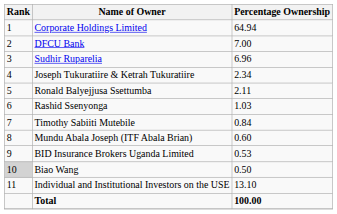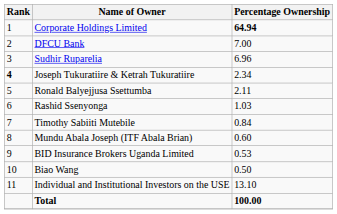Corporate Holdings Limited | Percentage Ownership: normal -> bold
Joseph Tukuratiire & Ketrah Tukuratiire | Rank: normal -> bold
Biao Wang | Rank: lightgrey background -> no background
